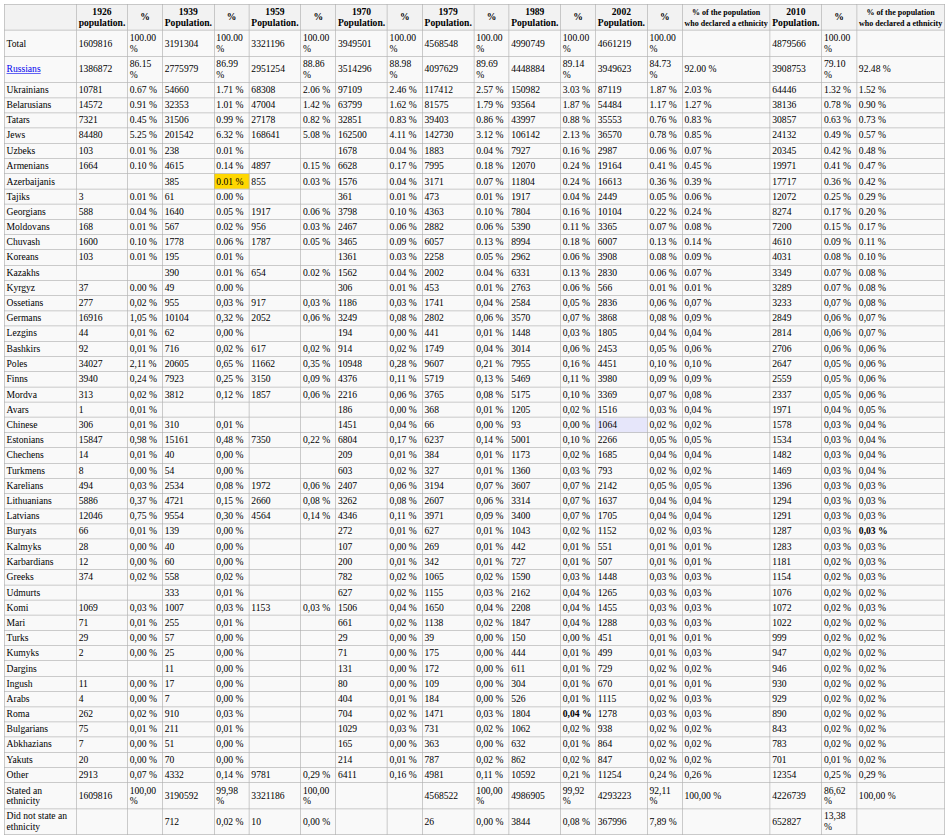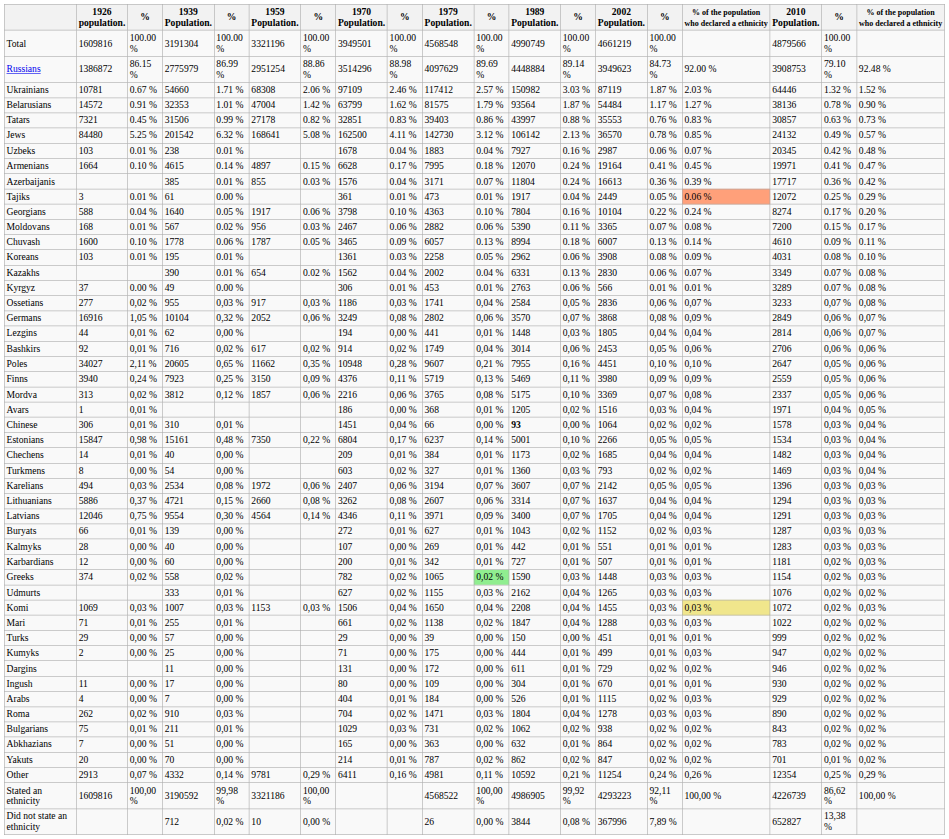Azerbaijanis | column 5: gold background -> no background
Tajiks | column 16: no background -> lightsalmon background
Chinese | 1989 Population.: normal -> bold
Chinese | 2002 Population.: lavender background -> no background
Buryats | column 19: bold -> normal
Greeks | column 11: no background -> lightgreen background
Komi | column 16: no background -> khaki background
Roma | column 13: bold -> normal
